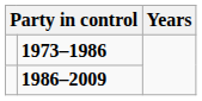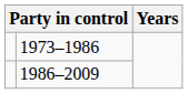1973–1986 | column 2: bold -> normal
1986–2009 | column 2: bold -> normal
